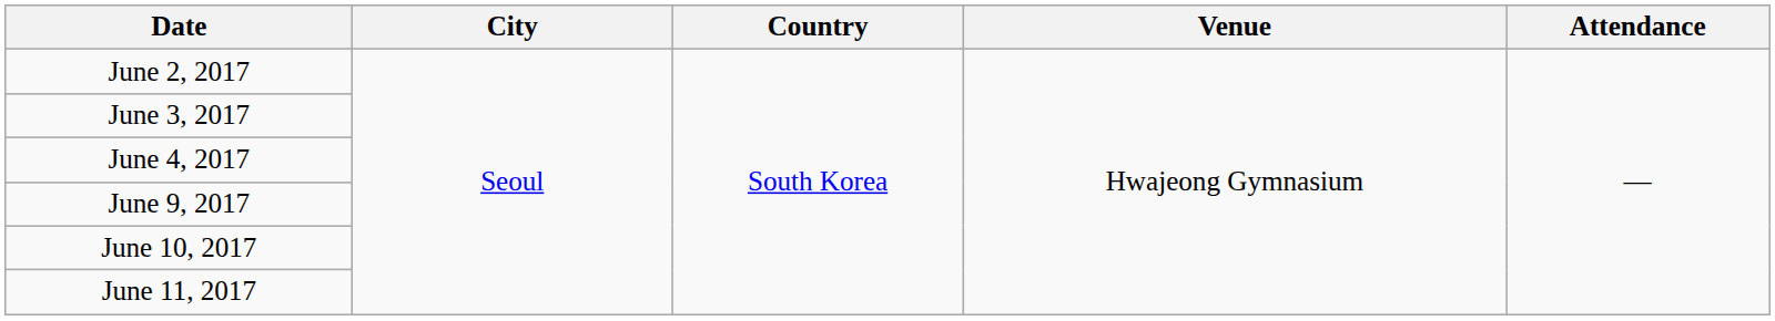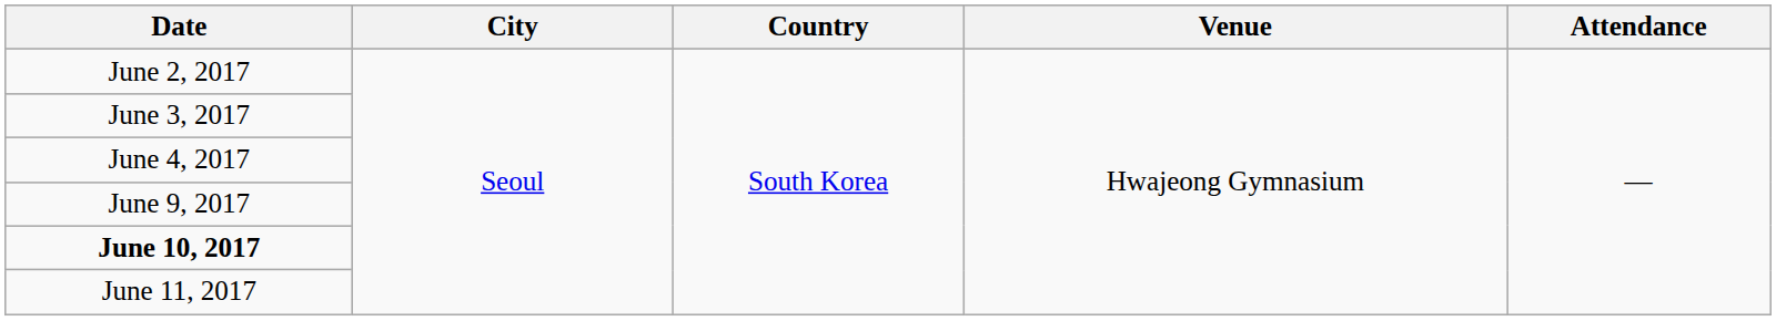June 10, 2017 | Date: normal -> bold
